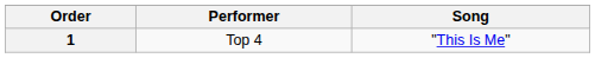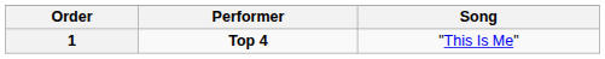1 | Performer: normal -> bold
